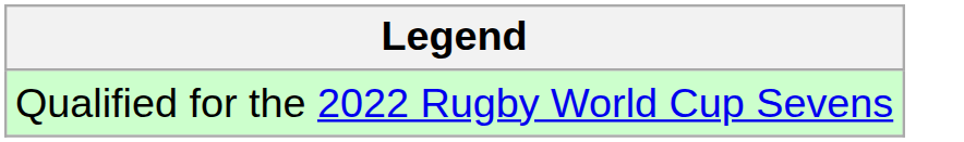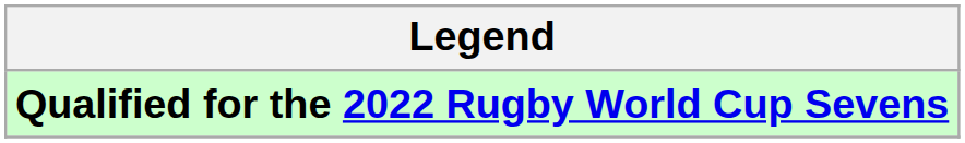Qualified for the 2022 Rugby World Cup Sevens | column 1: normal -> bold
